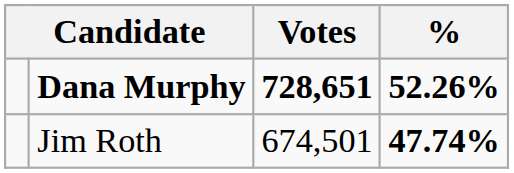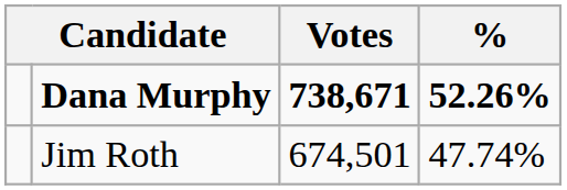Dana Murphy | Votes: 728,651 -> 738,671
Jim Roth | %: bold -> normal
